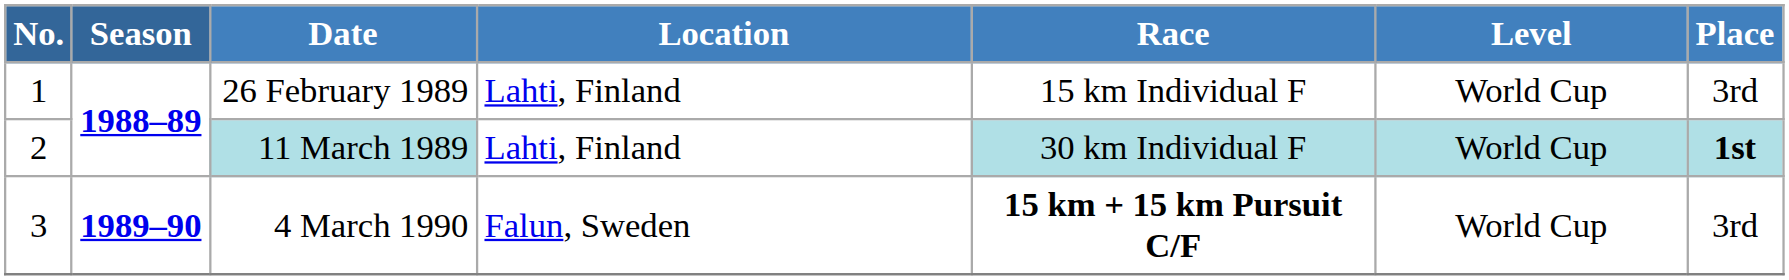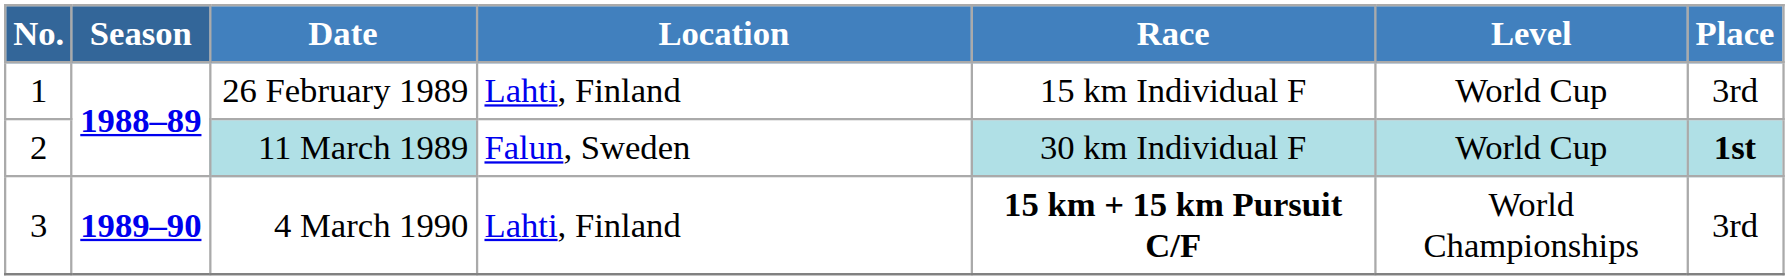11 March 1989 | Location: Lahti, Finland -> Falun, Sweden
4 March 1990 | Location: Falun, Sweden -> Lahti, Finland
4 March 1990 | Level: World Cup -> World Championships
